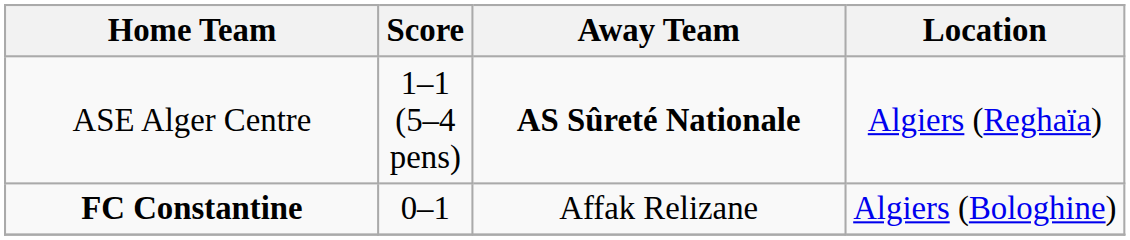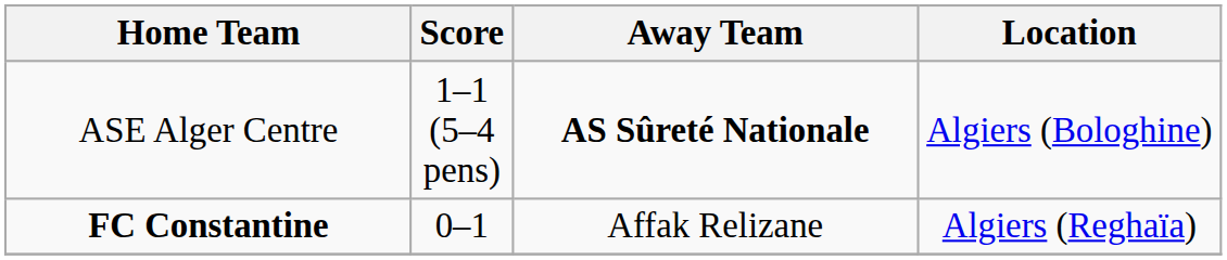ASE Alger Centre | Location: Algiers (Reghaïa) -> Algiers (Bologhine)
FC Constantine | Location: Algiers (Bologhine) -> Algiers (Reghaïa)
